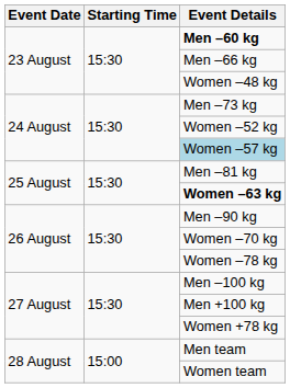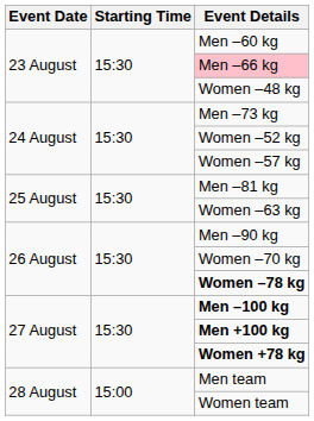Men –60 kg | Event Details: bold -> normal
Men –66 kg | Event Details: no background -> pink background
Women –57 kg | Event Details: lightblue background -> no background
Women –63 kg | Event Details: bold -> normal
Women –78 kg | Event Details: normal -> bold
Men –100 kg | Event Details: normal -> bold
Men +100 kg | Event Details: normal -> bold
Women +78 kg | Event Details: normal -> bold
